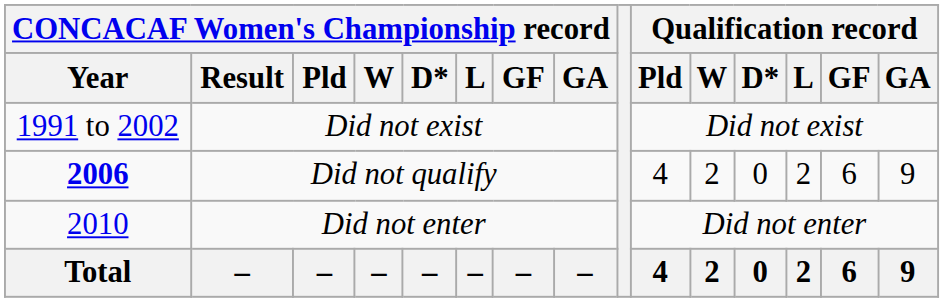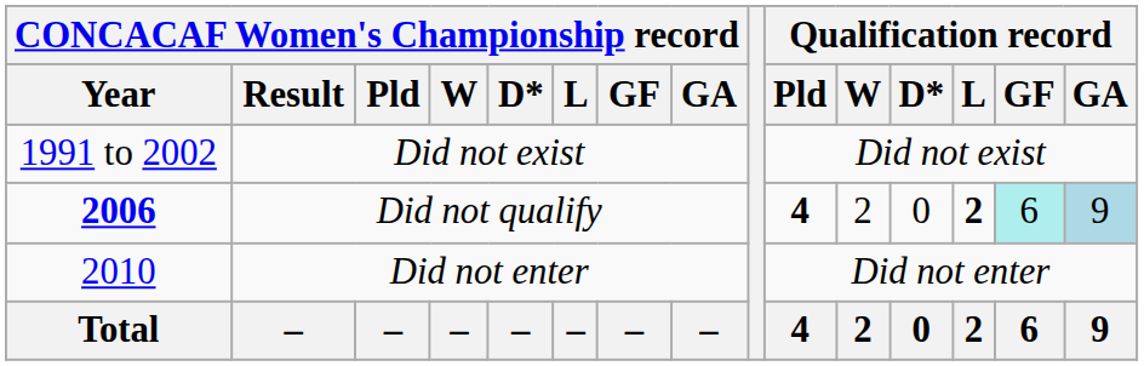Did not qualify | Qualification record / Pld: normal -> bold
Did not qualify | Qualification record / L: normal -> bold
Did not qualify | Qualification record / GF: no background -> paleturquoise background
Did not qualify | Qualification record / GA: no background -> lightblue background
